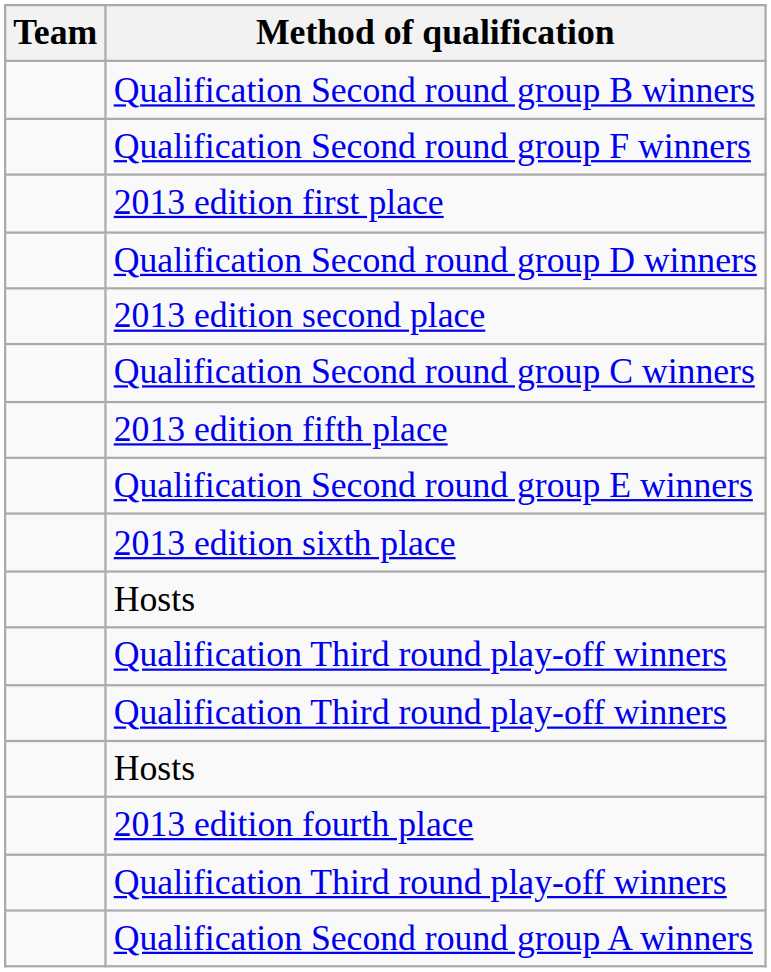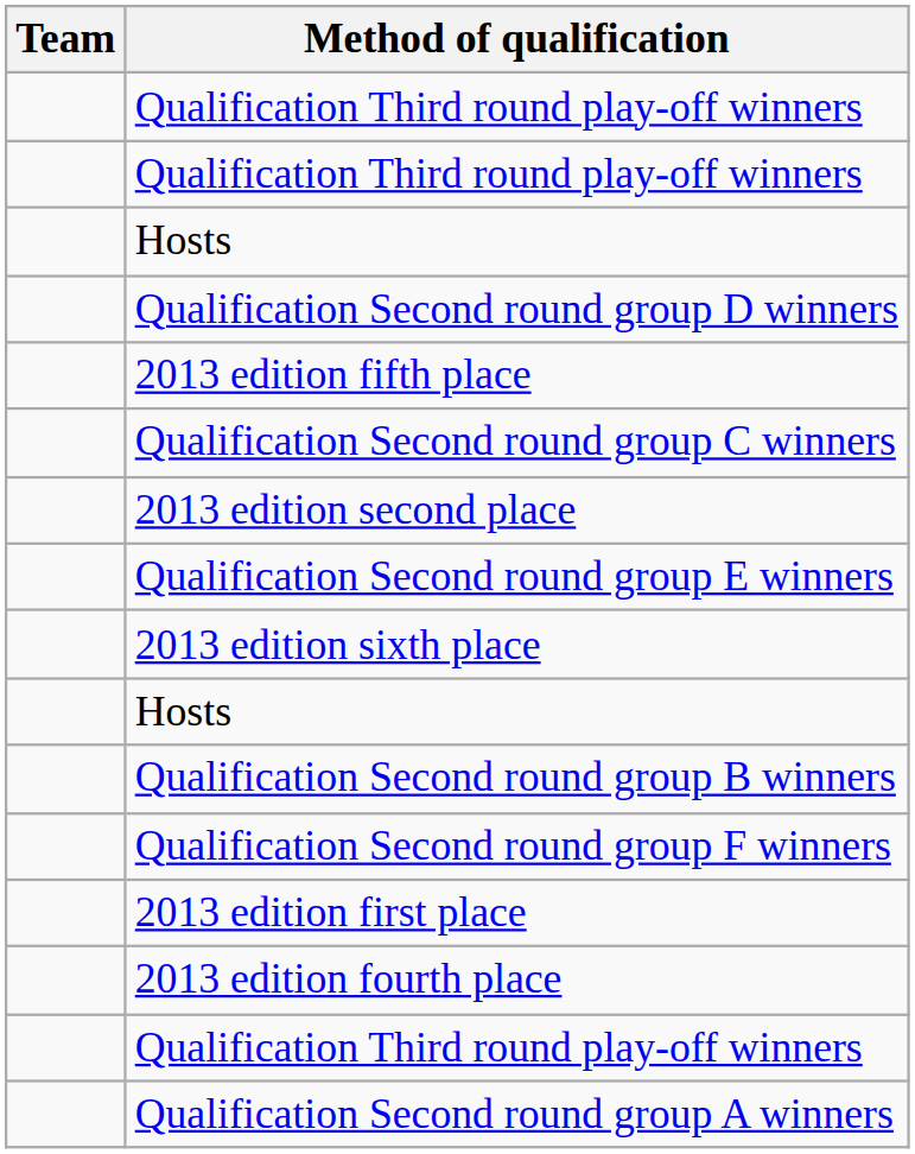row 2 | Method of qualification: Qualification Second round group B winners -> Qualification Third round play-off winners
row 3 | Method of qualification: Qualification Second round group F winners -> Qualification Third round play-off winners
row 4 | Method of qualification: 2013 edition first place -> Hosts
row 6 | Method of qualification: 2013 edition second place -> 2013 edition fifth place
row 8 | Method of qualification: 2013 edition fifth place -> 2013 edition second place
row 12 | Method of qualification: Qualification Third round play-off winners -> Qualification Second round group B winners
row 13 | Method of qualification: Qualification Third round play-off winners -> Qualification Second round group F winners
row 14 | Method of qualification: Hosts -> 2013 edition first place
